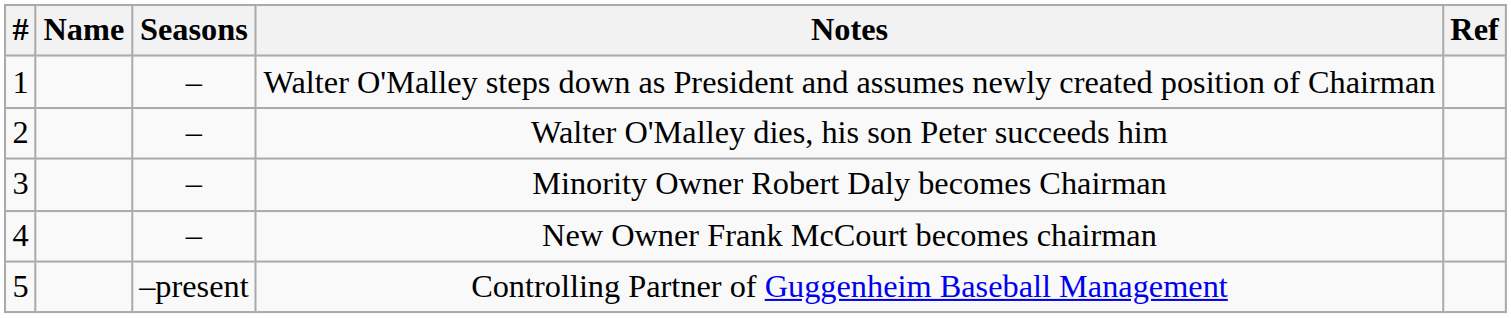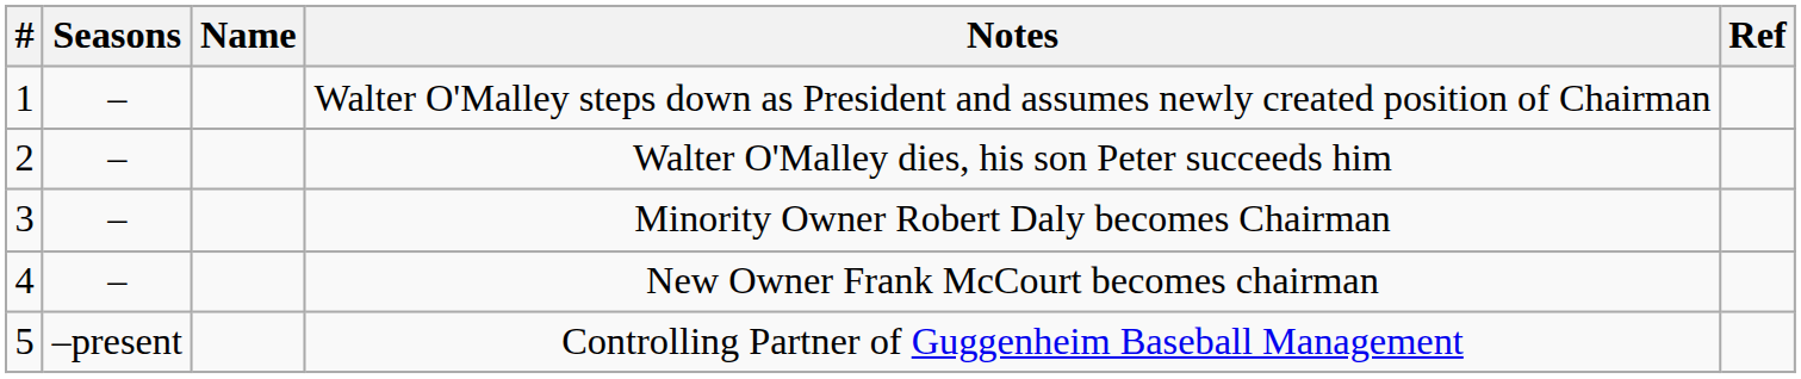columns swapped: Name <-> Seasons
